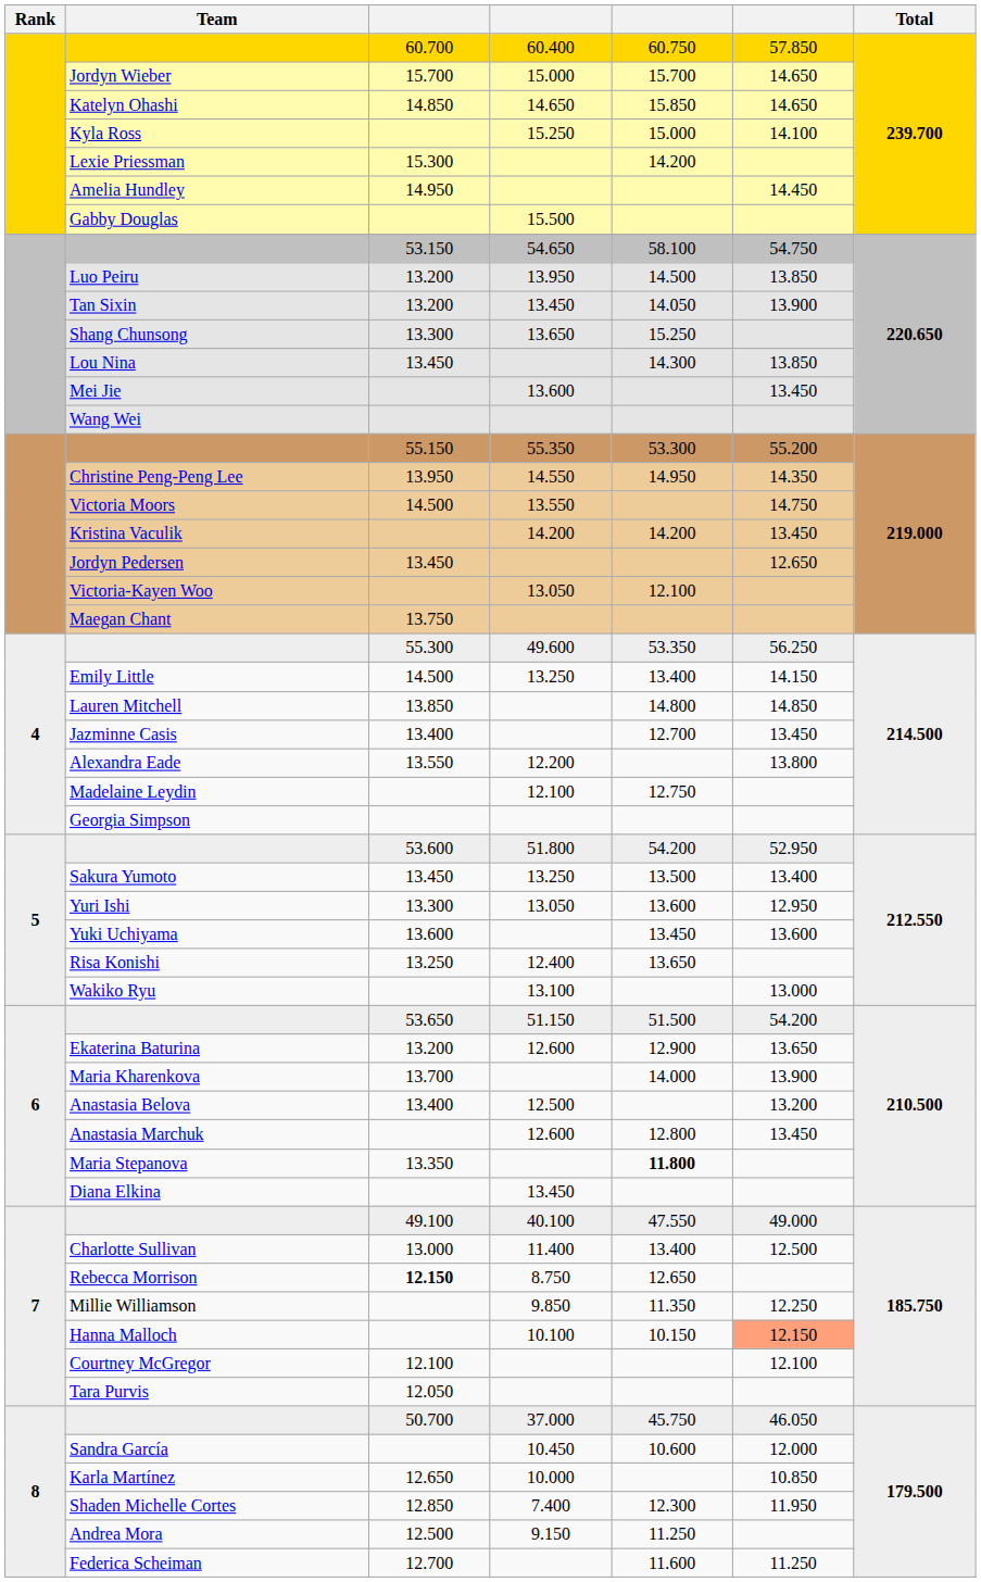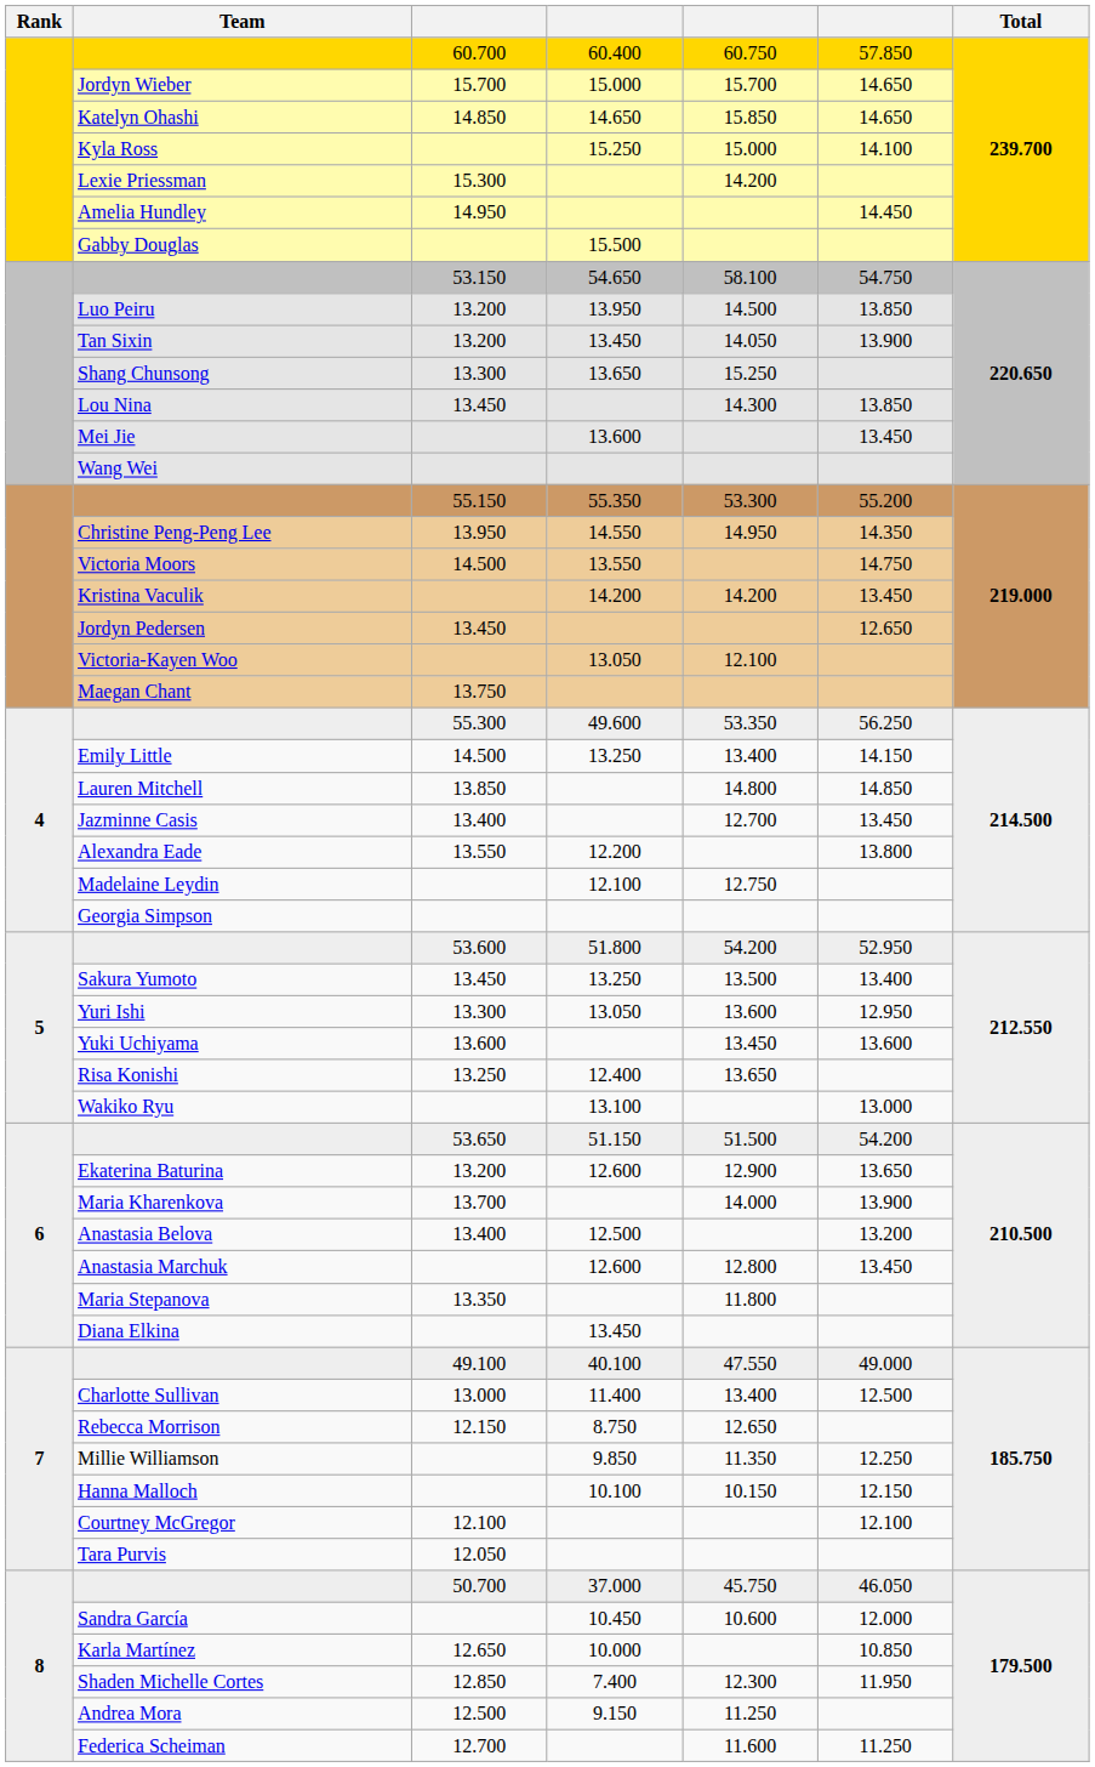Maria Stepanova | column 5: bold -> normal
Rebecca Morrison | column 3: bold -> normal
Hanna Malloch | column 6: lightsalmon background -> no background
